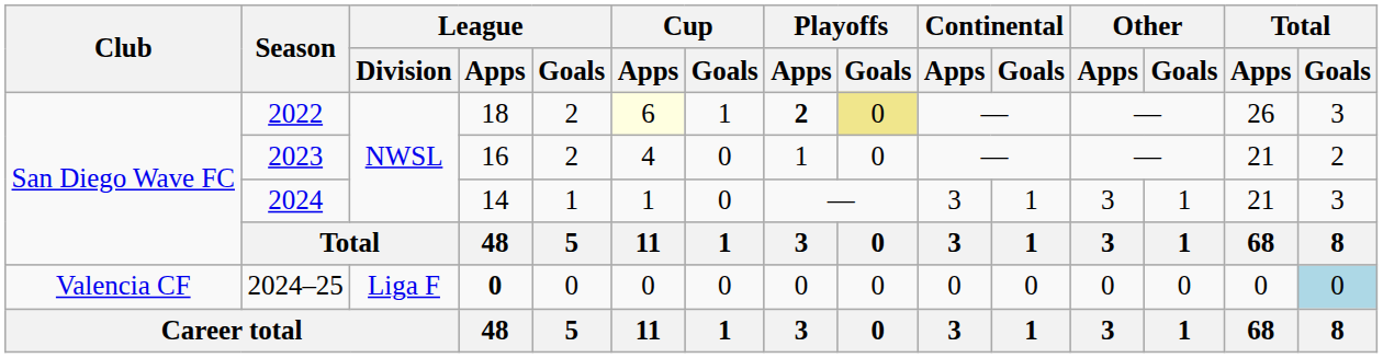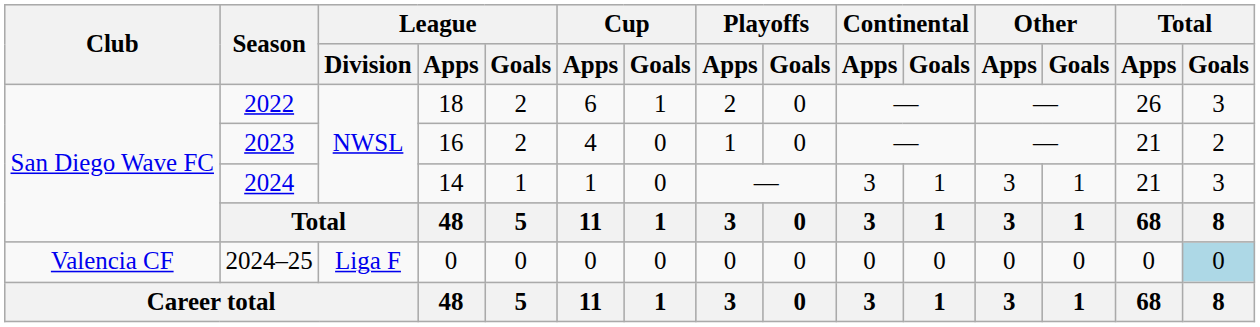2022 | Cup / Apps: lightyellow background -> no background
2022 | Playoffs / Apps: bold -> normal
2022 | Playoffs / Goals: khaki background -> no background
2024–25 | League / Apps: bold -> normal
